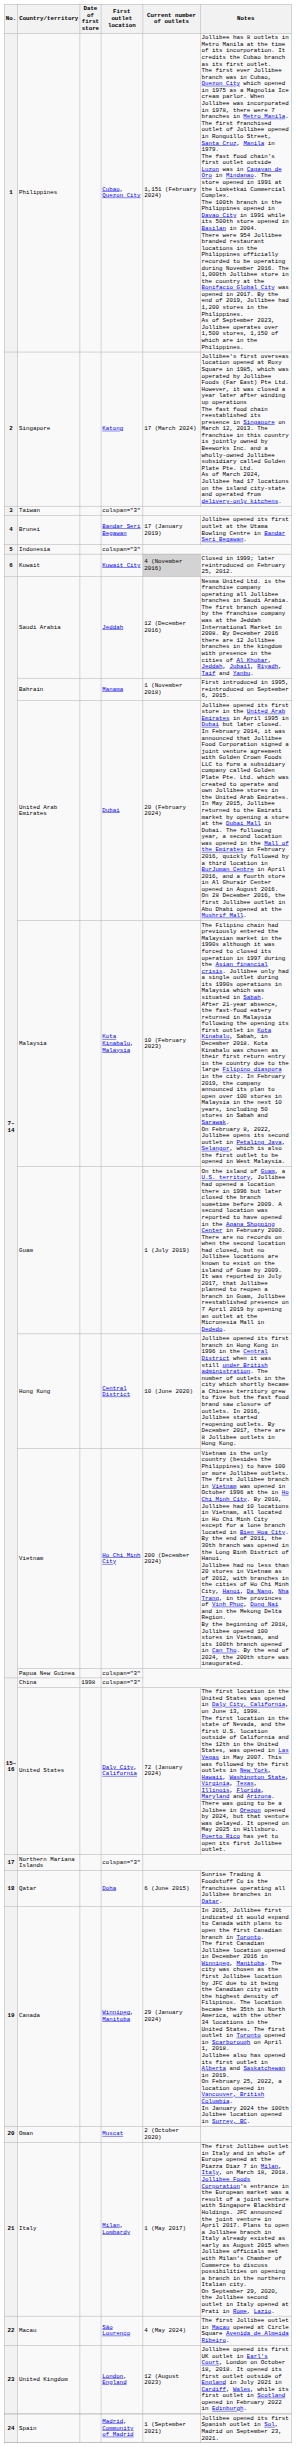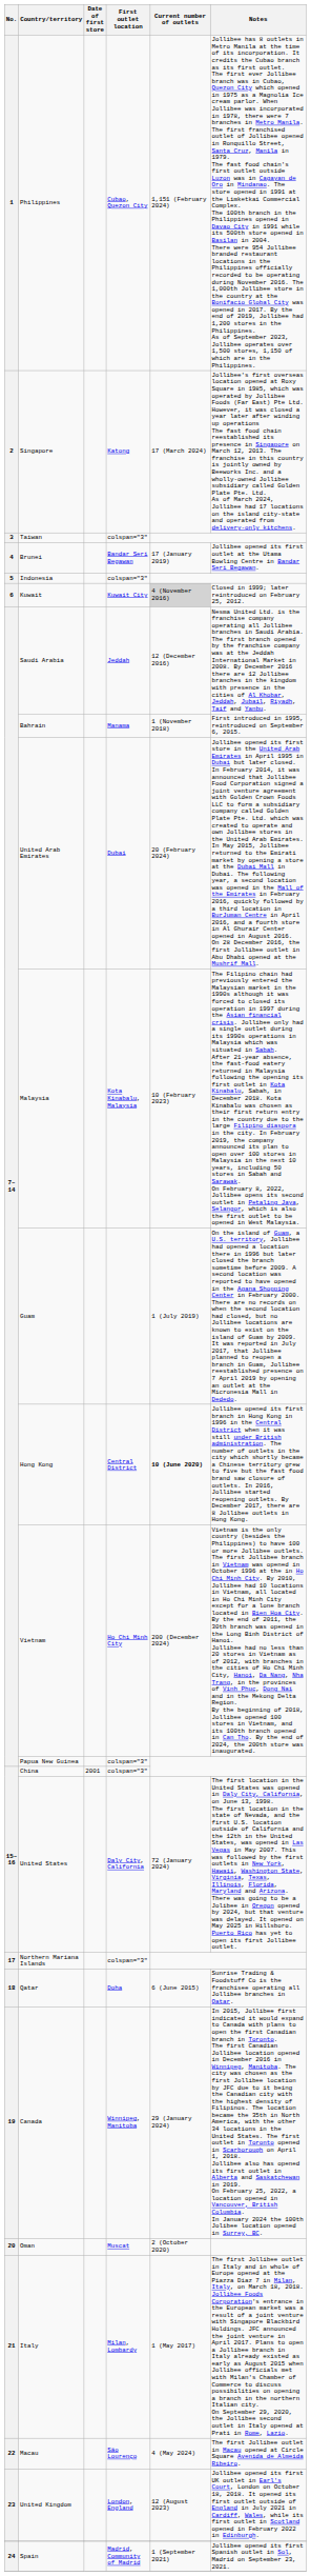Hong Kong | Current number of outlets: normal -> bold
China | Date of first store: 1998 -> 2001
